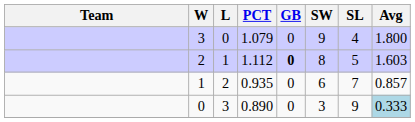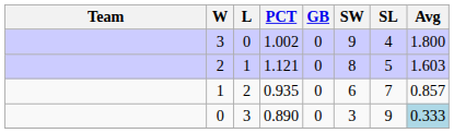row 2 | PCT: 1.079 -> 1.002
row 3 | PCT: 1.112 -> 1.121
row 3 | GB: bold -> normal
